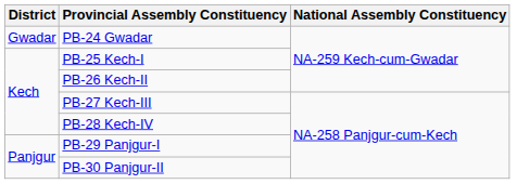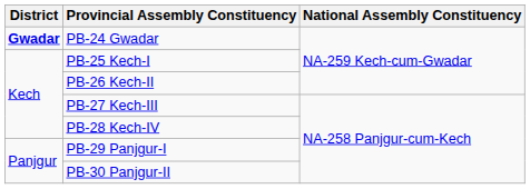PB-24 Gwadar | District: normal -> bold
